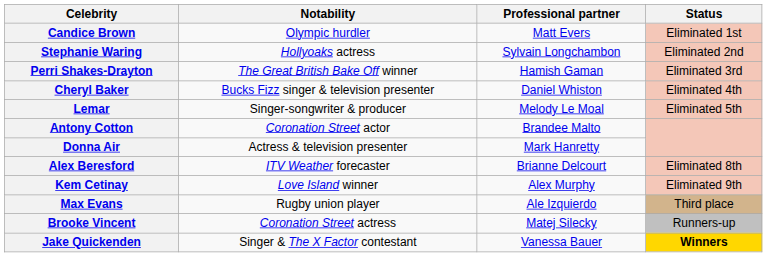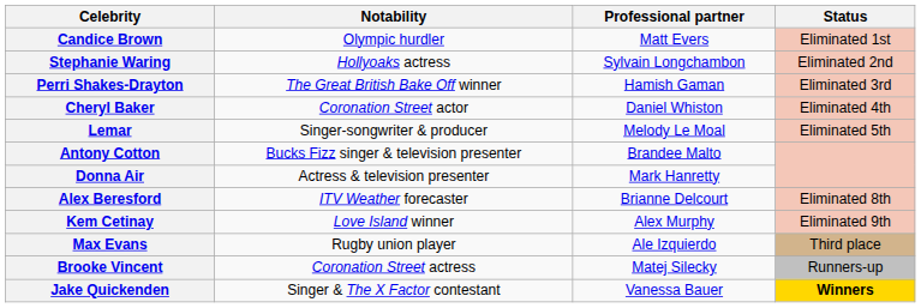Cheryl Baker | Notability: Bucks Fizz singer & television presenter -> Coronation Street actor
Antony Cotton | Notability: Coronation Street actor -> Bucks Fizz singer & television presenter
